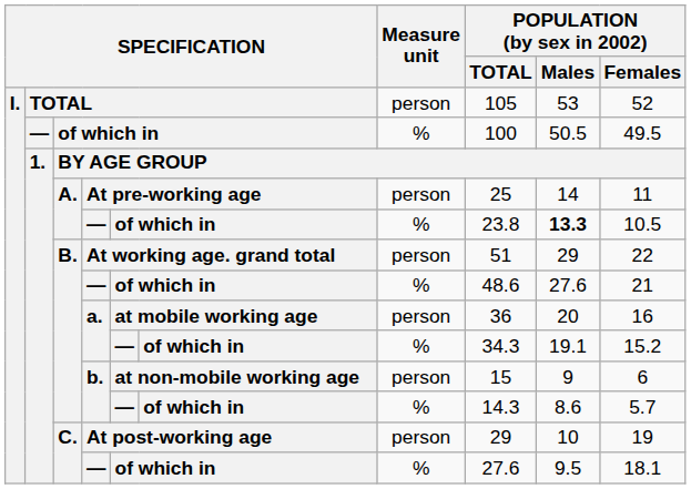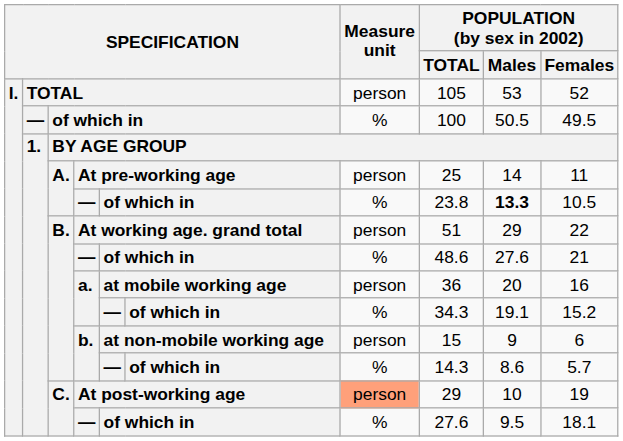At post-working age | Measure unit: no background -> lightsalmon background
